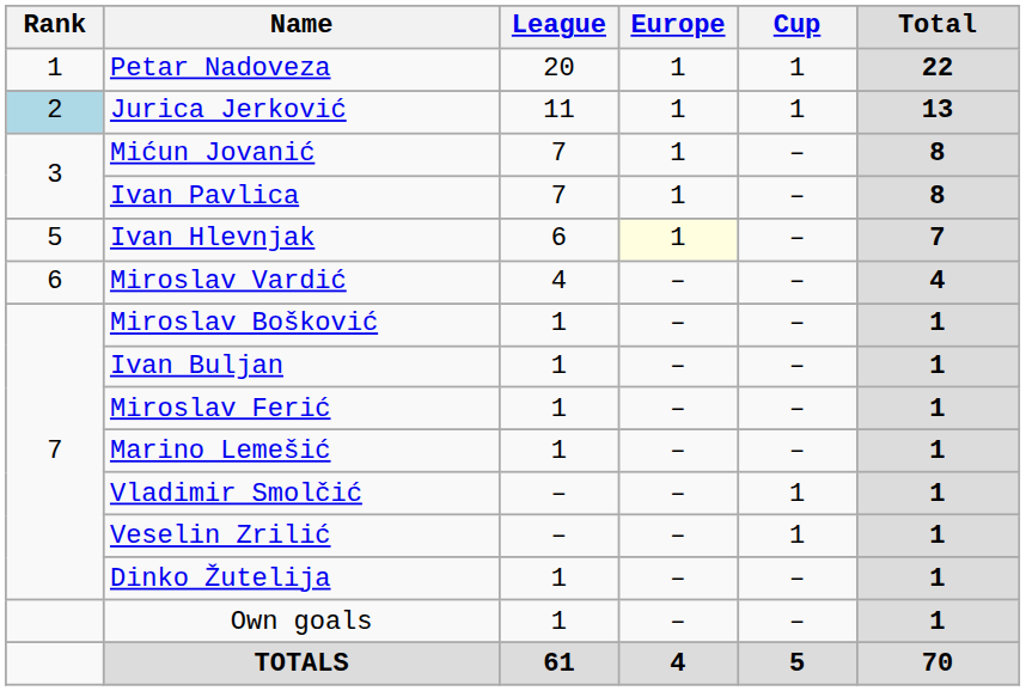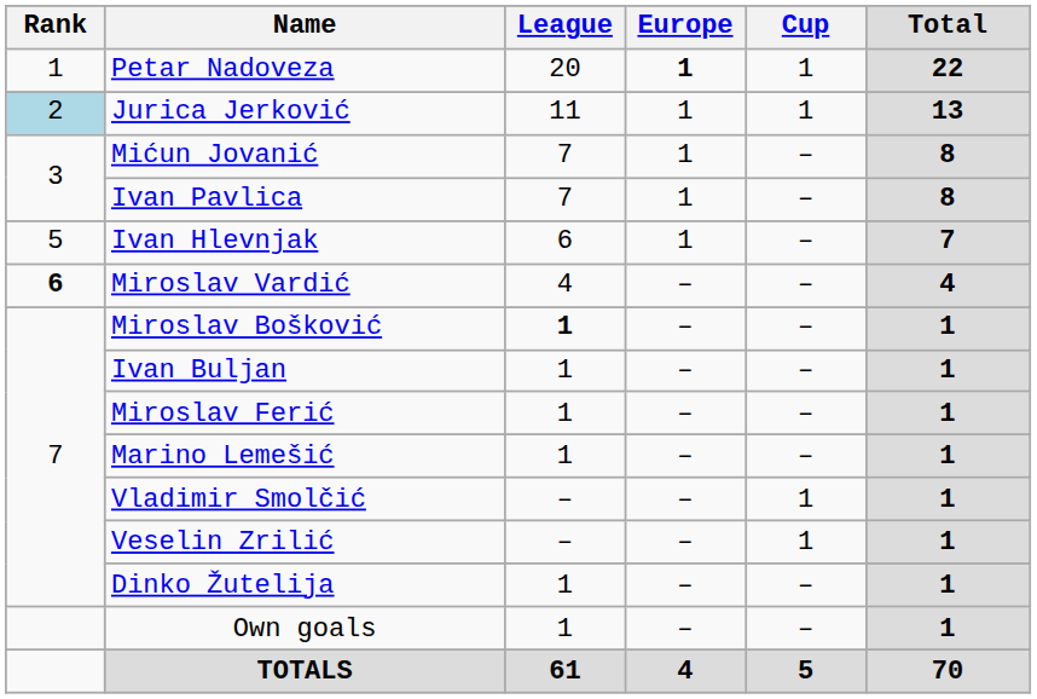Petar Nadoveza | Europe: normal -> bold
Ivan Hlevnjak | Europe: lightyellow background -> no background
Miroslav Vardić | Rank: normal -> bold
Miroslav Bošković | League: normal -> bold
